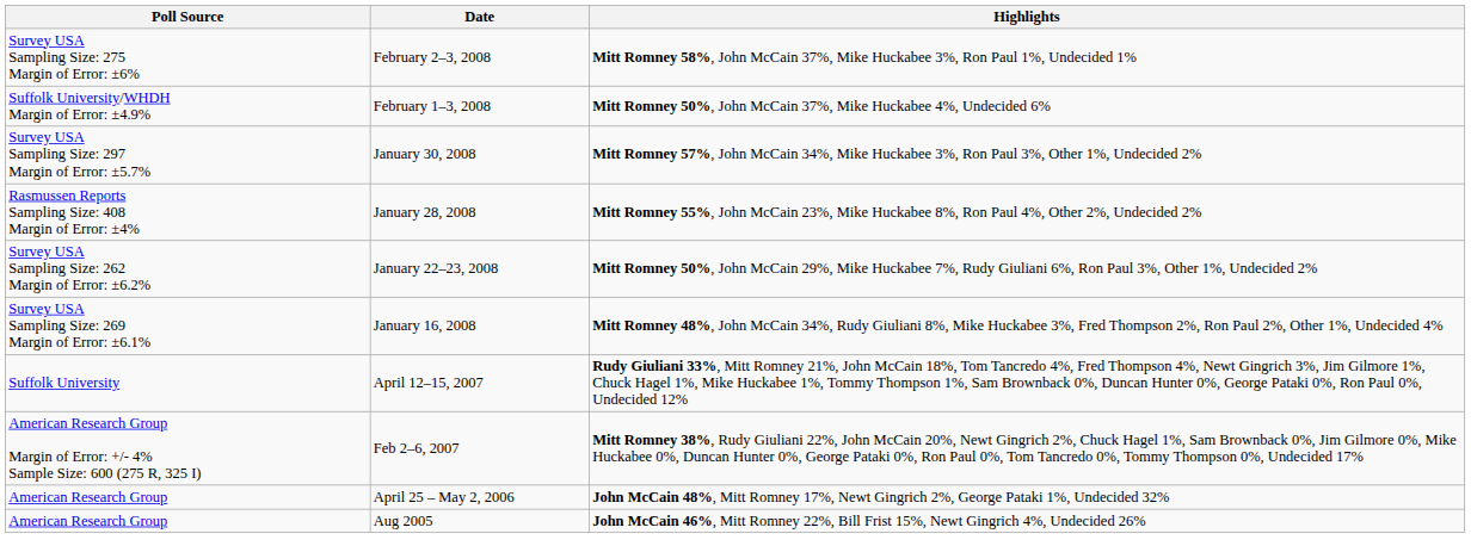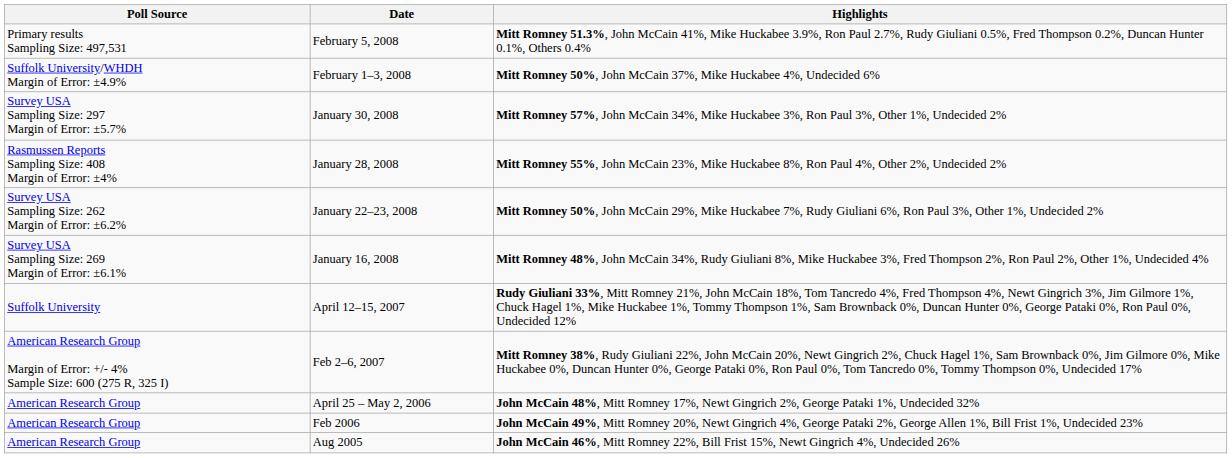+ row: Primary results Sampling Size: 497,531 | February 5, 2008 | Mitt Romney 51.3%, John McCain 41%, Mike Huckabee 3.9%, Ron Paul 2.7%, Rudy Giuliani 0.5%, Fred Thompson 0.2%, Duncan Hunter 0.1%, Others 0.4%
- row: Survey USA Sampling Size: 275 Margin of Error: ±6% | February 2–3, 2008 | Mitt Romney 58%, John McCain 37%, Mike Huckabee 3%, Ron Paul 1%, Undecided 1%
+ row: American Research Group | Feb 2006 | John McCain 49%, Mitt Romney 20%, Newt Gingrich 4%, George Pataki 2%, George Allen 1%, Bill Frist 1%, Undecided 23%
